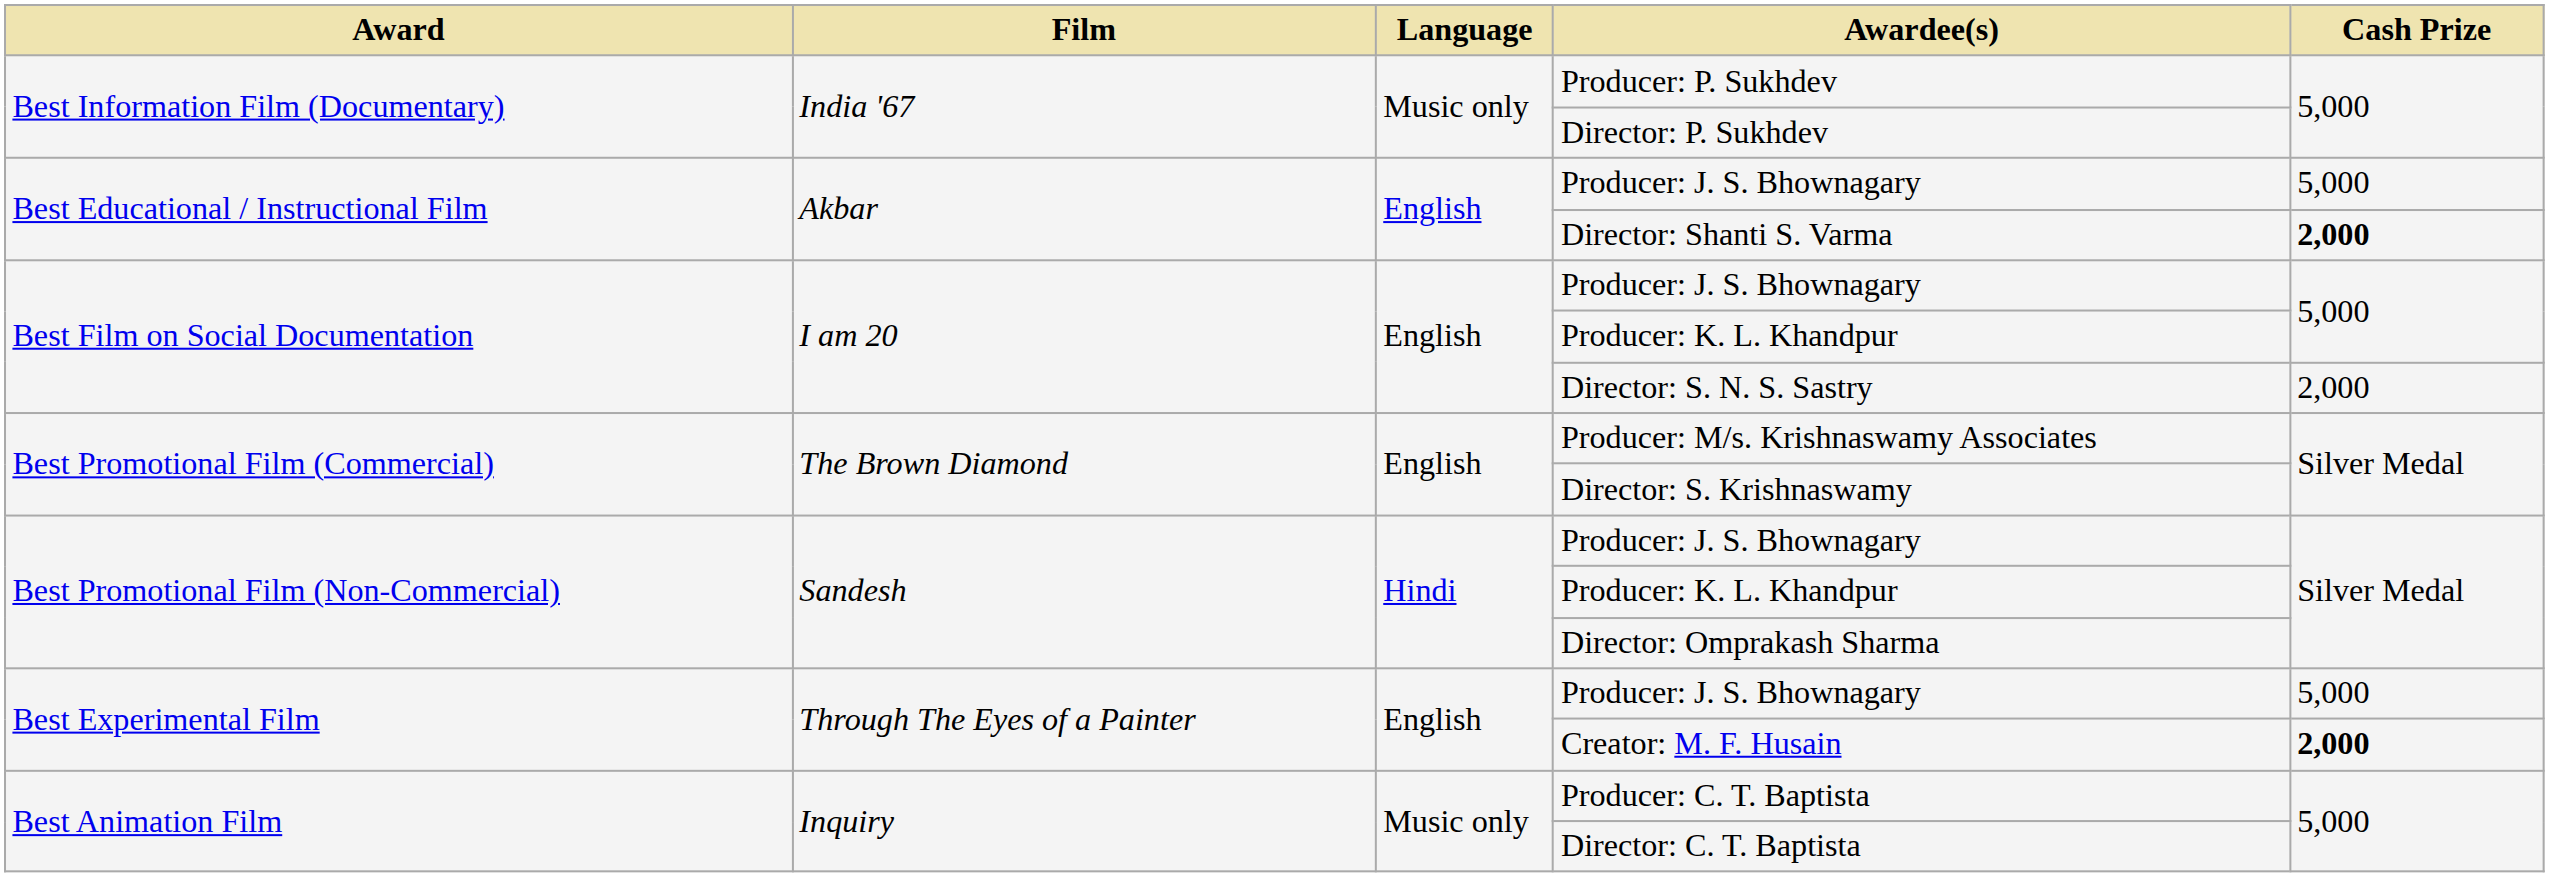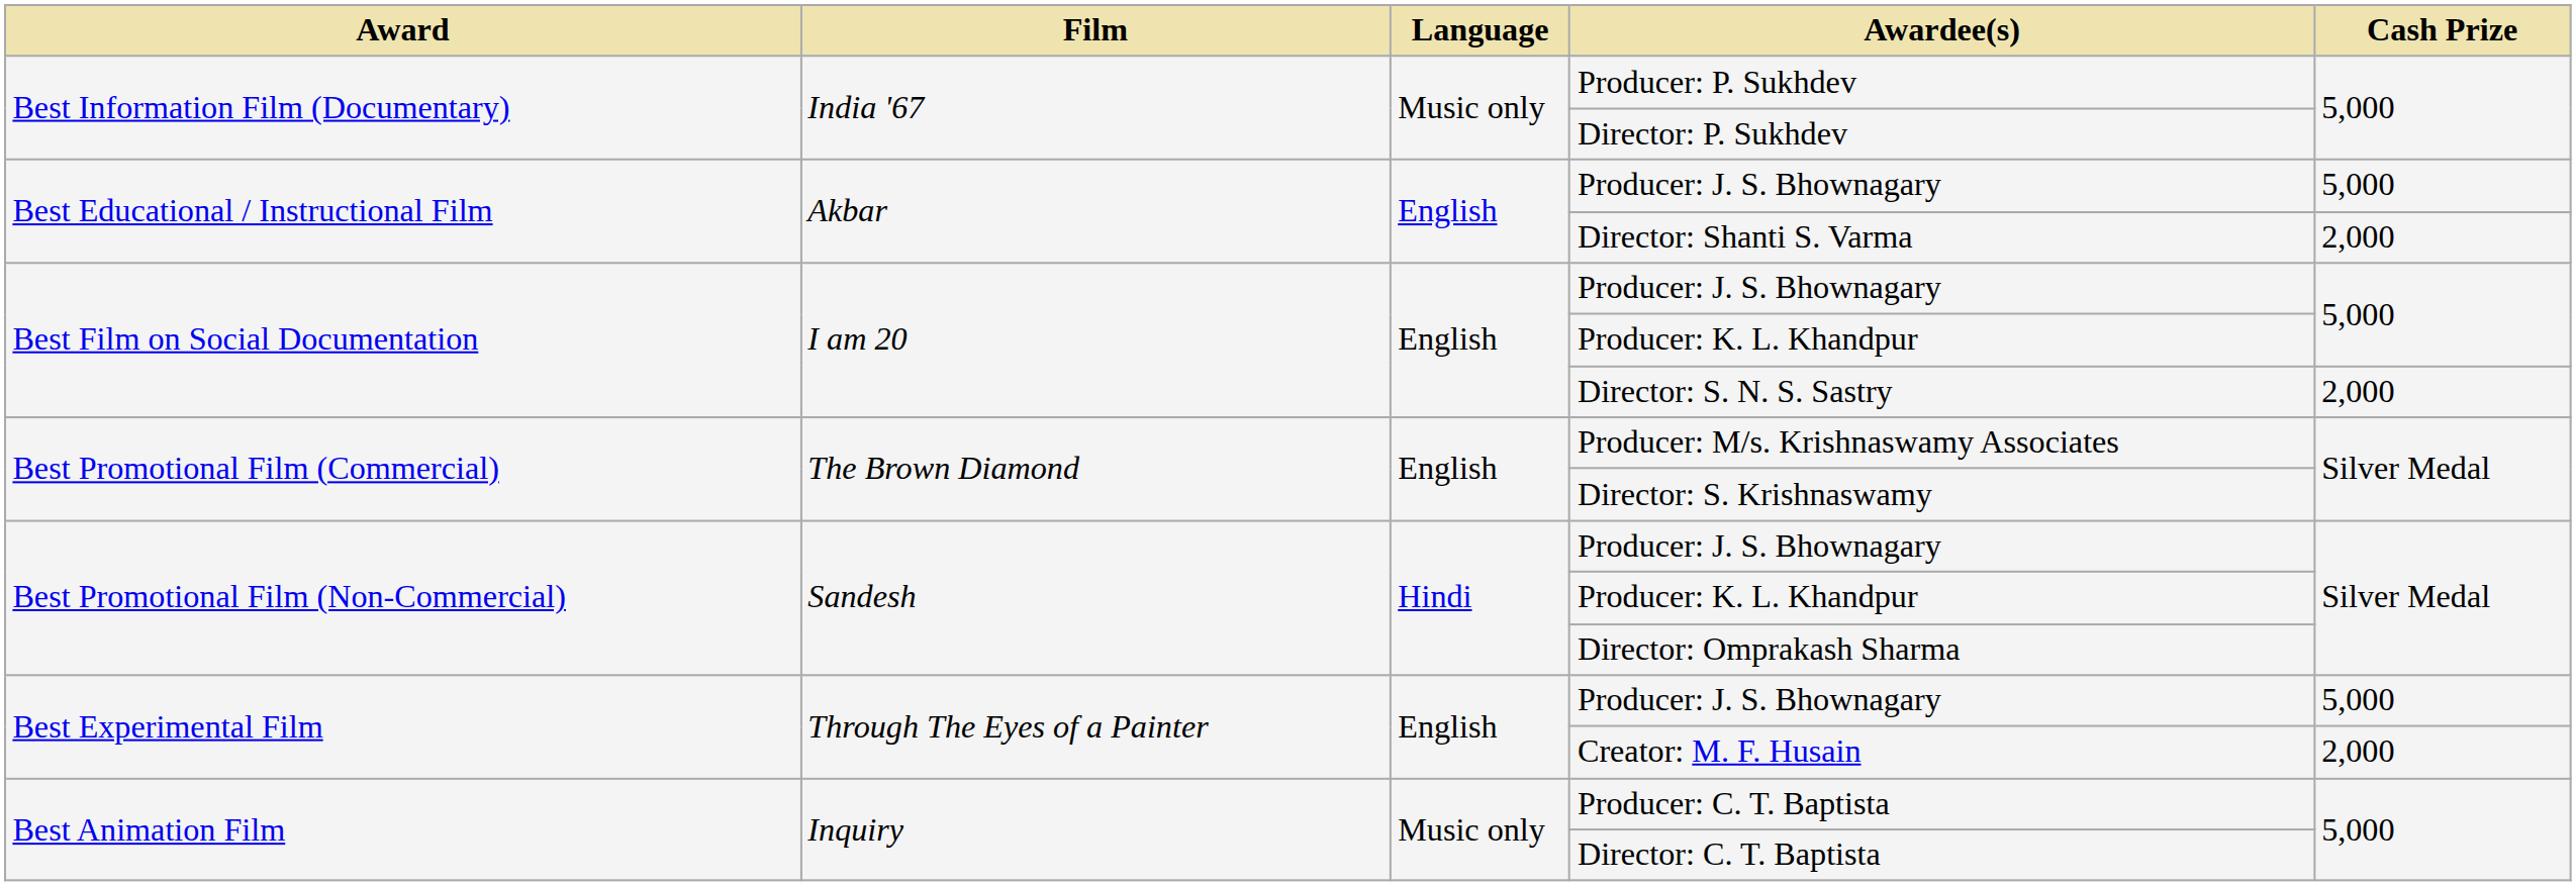Director: Shanti S. Varma | Cash Prize: bold -> normal
Creator: M. F. Husain | Cash Prize: bold -> normal
